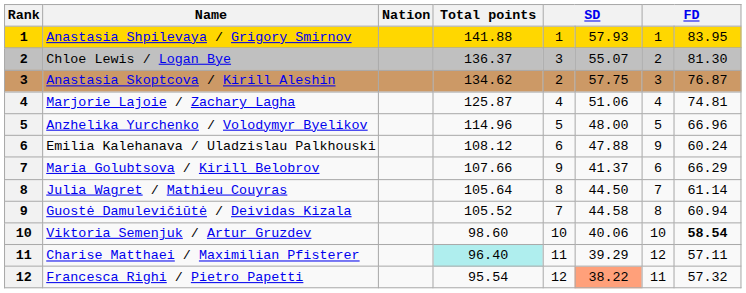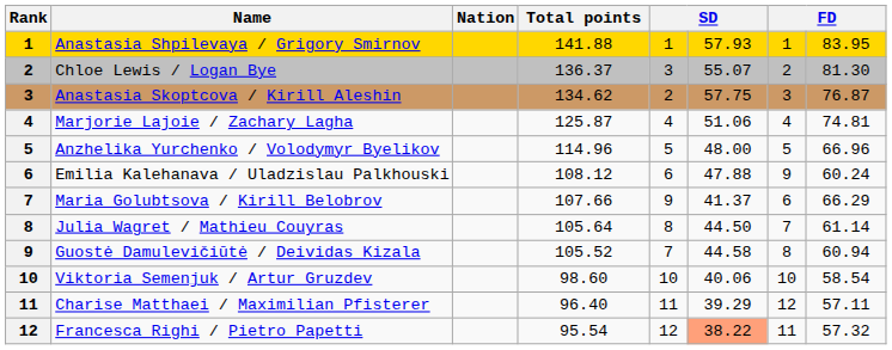Viktoria Semenjuk / Artur Gruzdev | column 8: bold -> normal
Charise Matthaei / Maximilian Pfisterer | Total points: paleturquoise background -> no background
